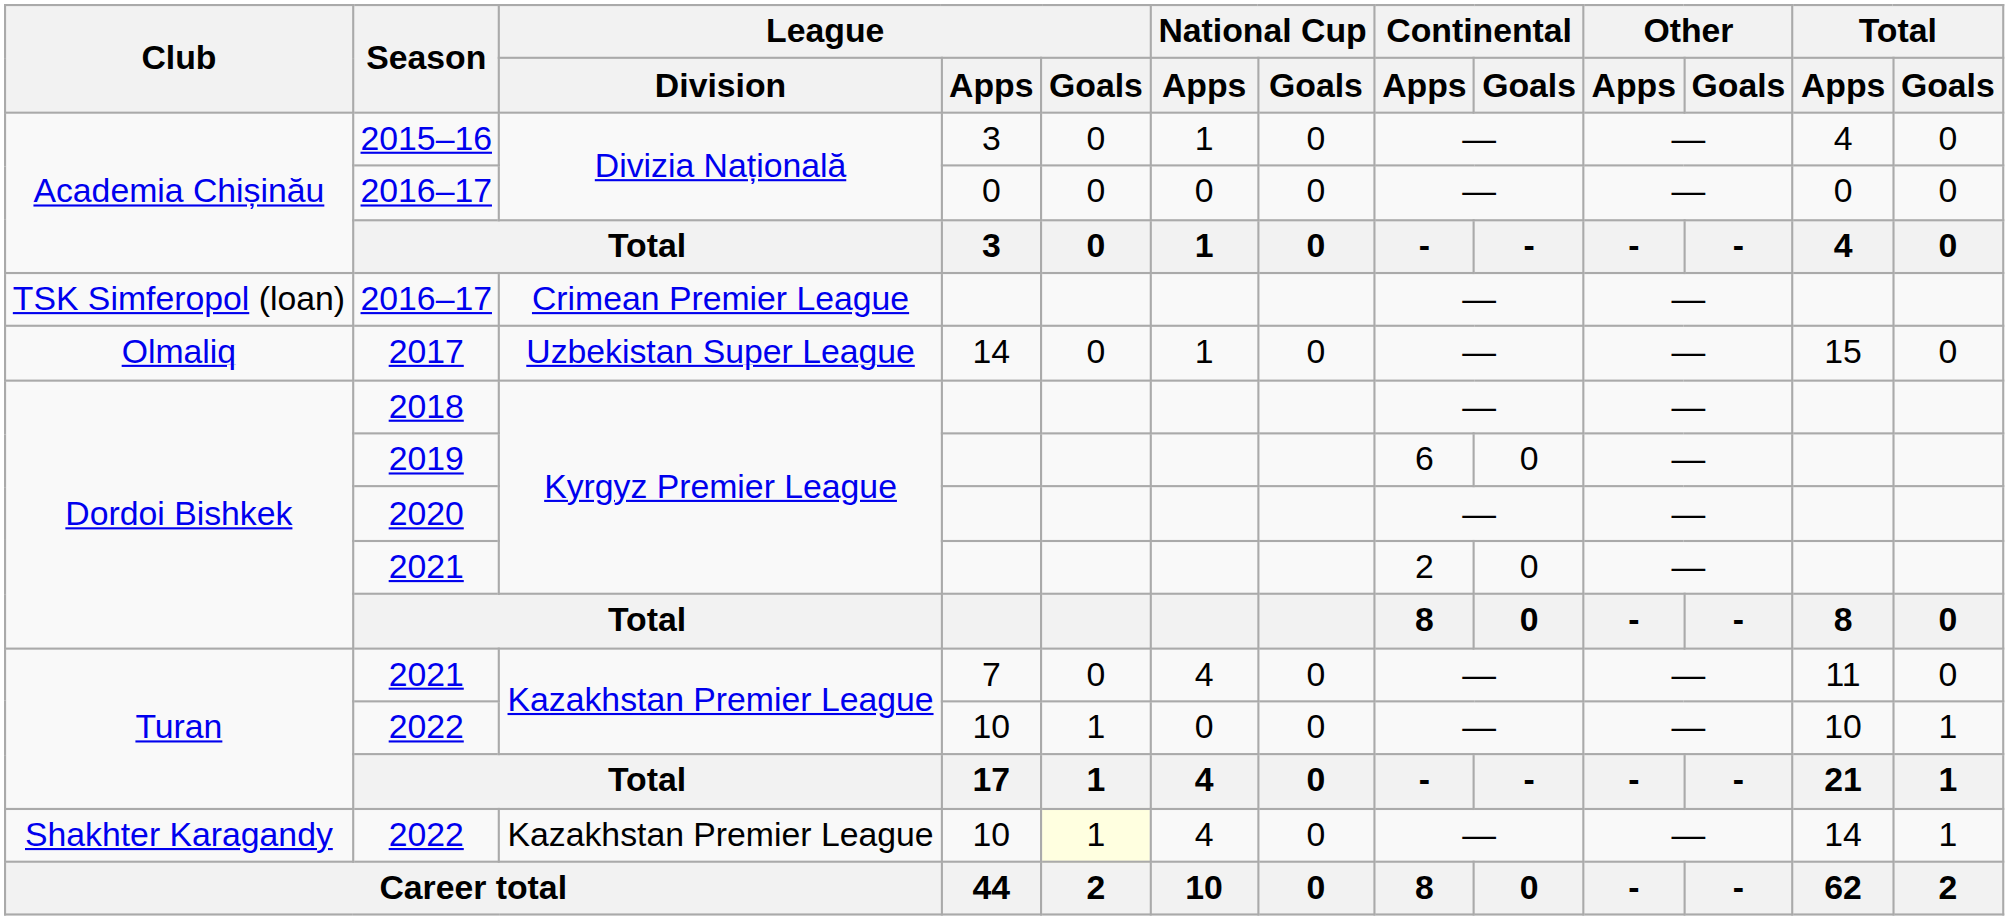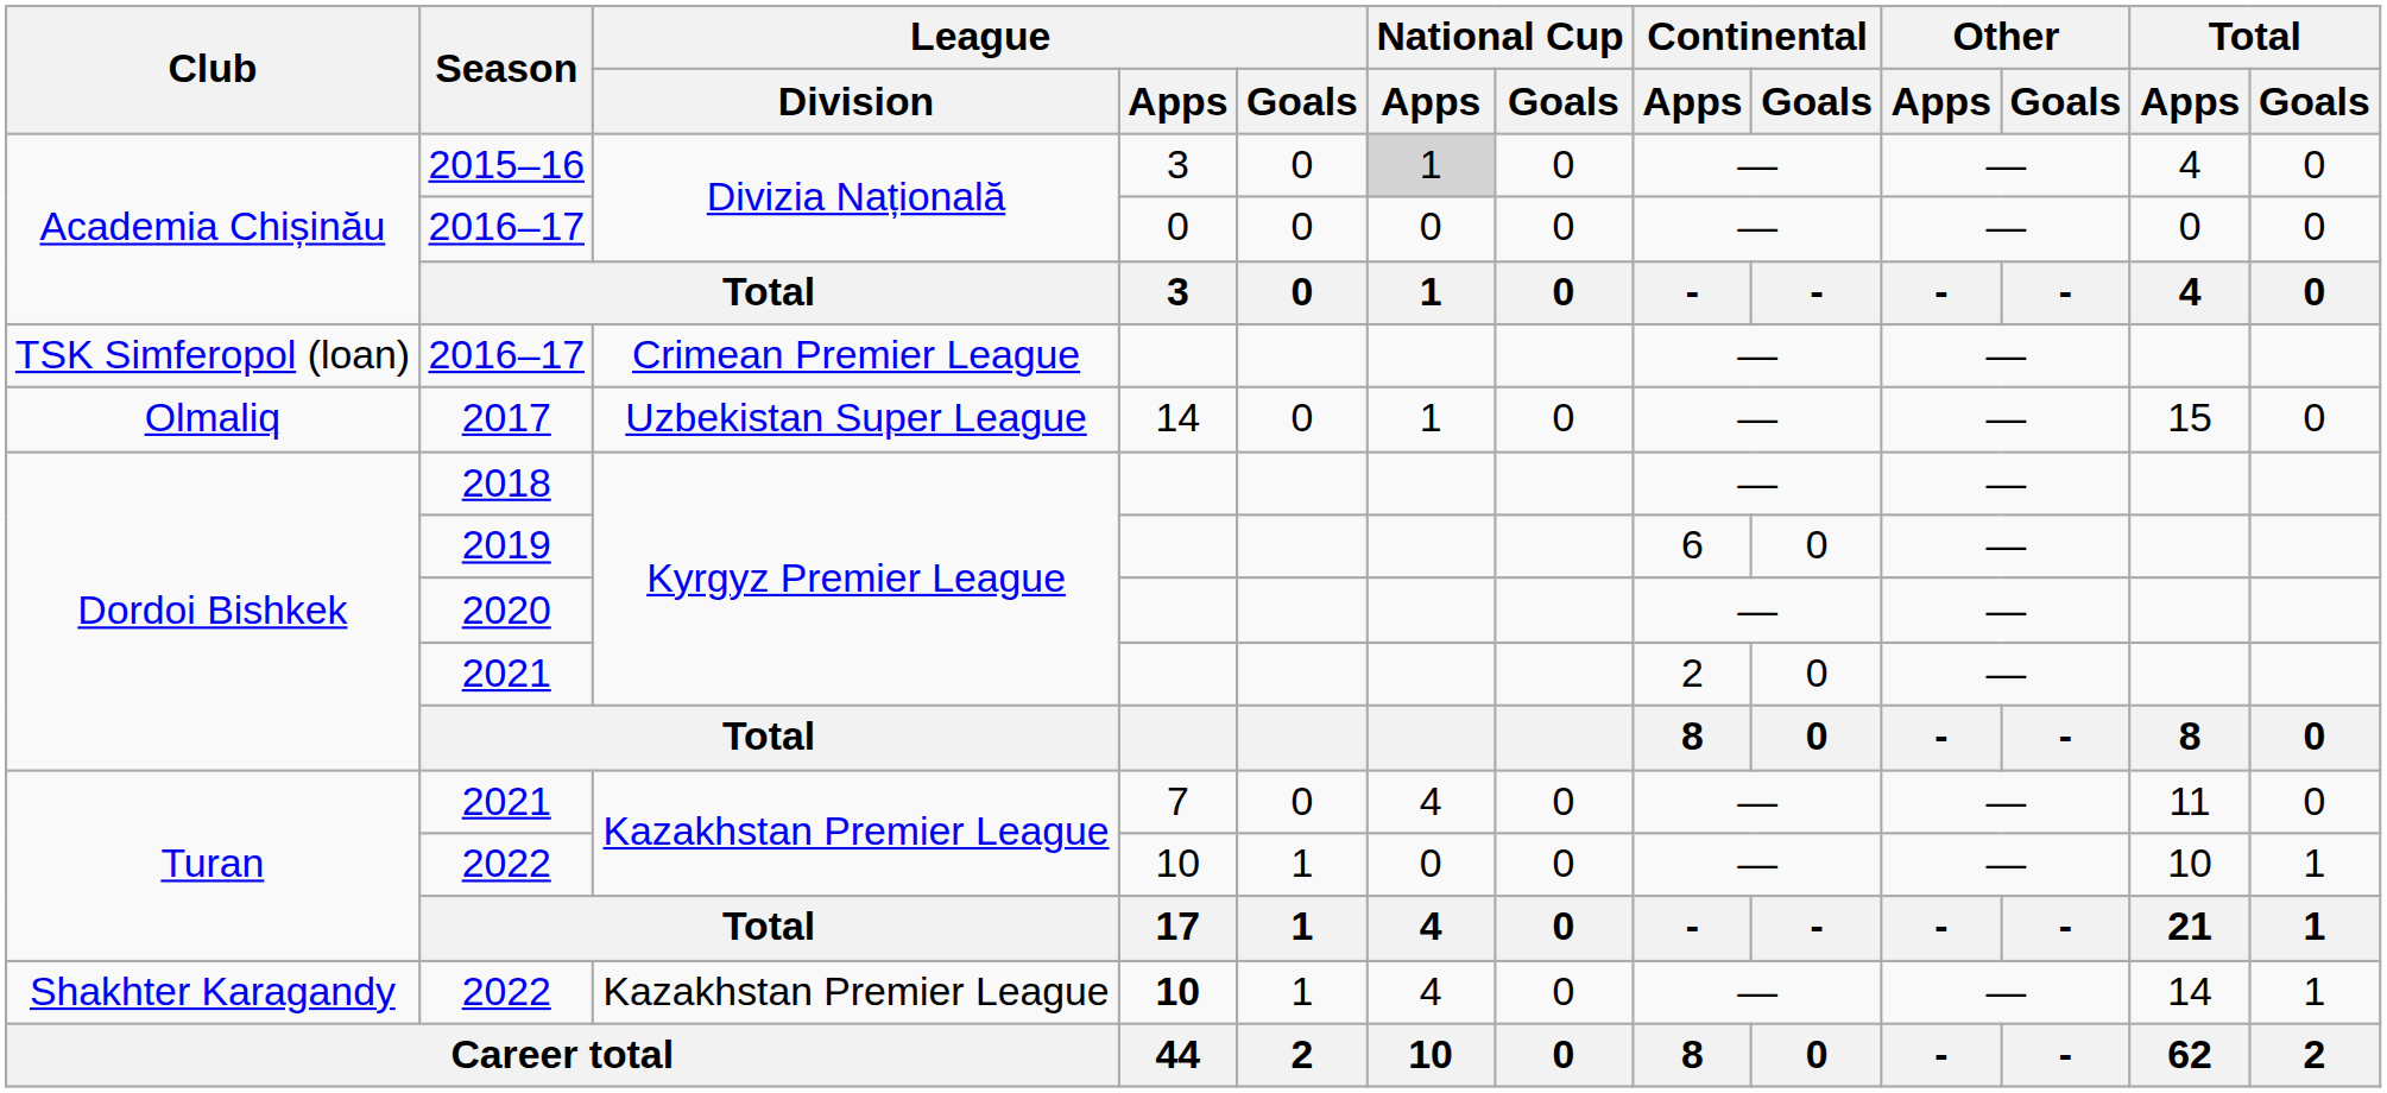2015–16 | National Cup / Apps: no background -> lightgrey background
Shakhter Karagandy / 2022 | League / Apps: normal -> bold
Shakhter Karagandy / 2022 | League / Goals: lightyellow background -> no background
